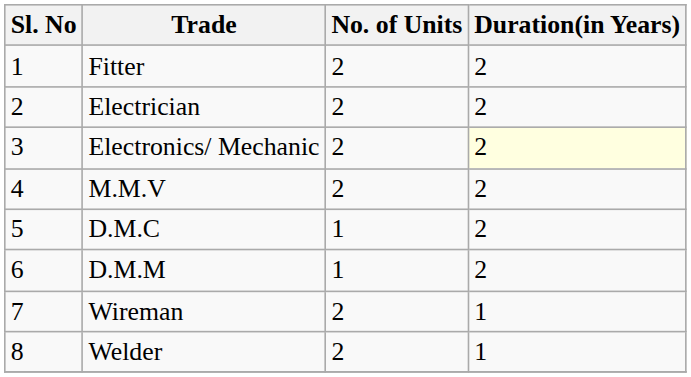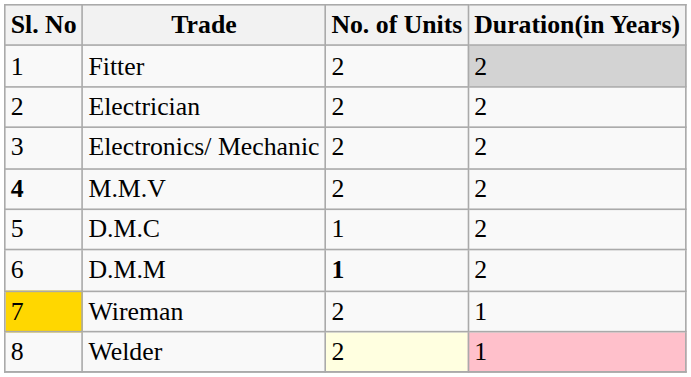Fitter | Duration(in Years): no background -> lightgrey background
Electronics/ Mechanic | Duration(in Years): lightyellow background -> no background
M.M.V | Sl. No: normal -> bold
D.M.M | No. of Units: normal -> bold
Wireman | Sl. No: no background -> gold background
Welder | No. of Units: no background -> lightyellow background
Welder | Duration(in Years): no background -> pink background
